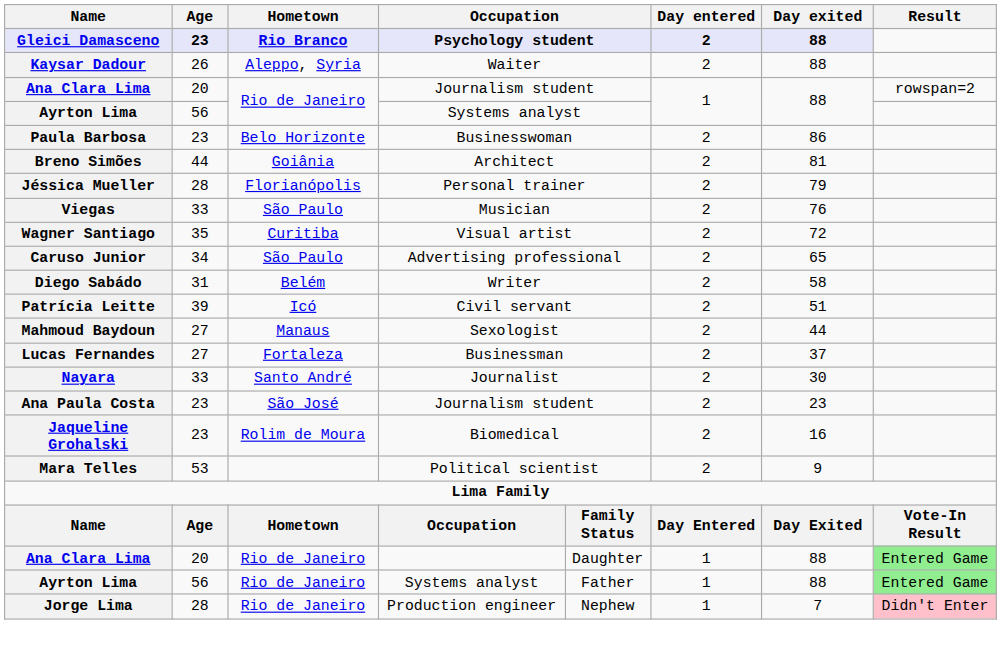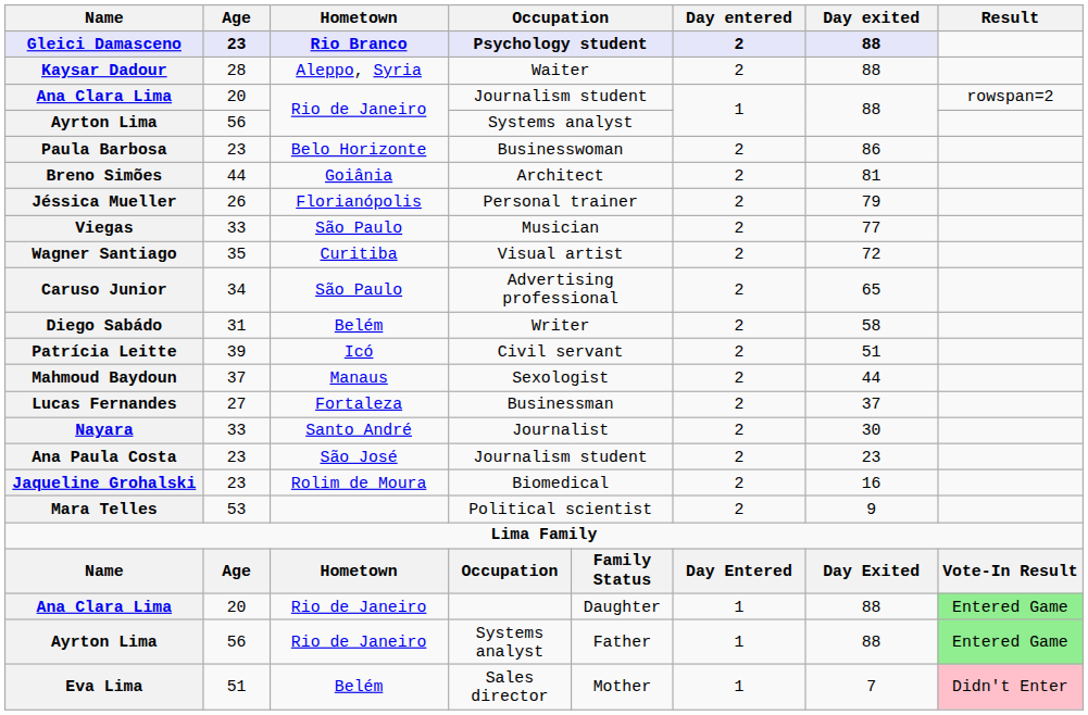Kaysar Dadour | Age: 26 -> 28
Jéssica Mueller | Age: 28 -> 26
Viegas | Day exited: 76 -> 77
Mahmoud Baydoun | Age: 27 -> 37
+ row: Eva Lima | 51 | Belém | Sales director | Mother | 1 | 7 | Didn't Enter
- row: Jorge Lima | 28 | Rio de Janeiro | Production engineer | Nephew | 1 | 7 | Didn't Enter
